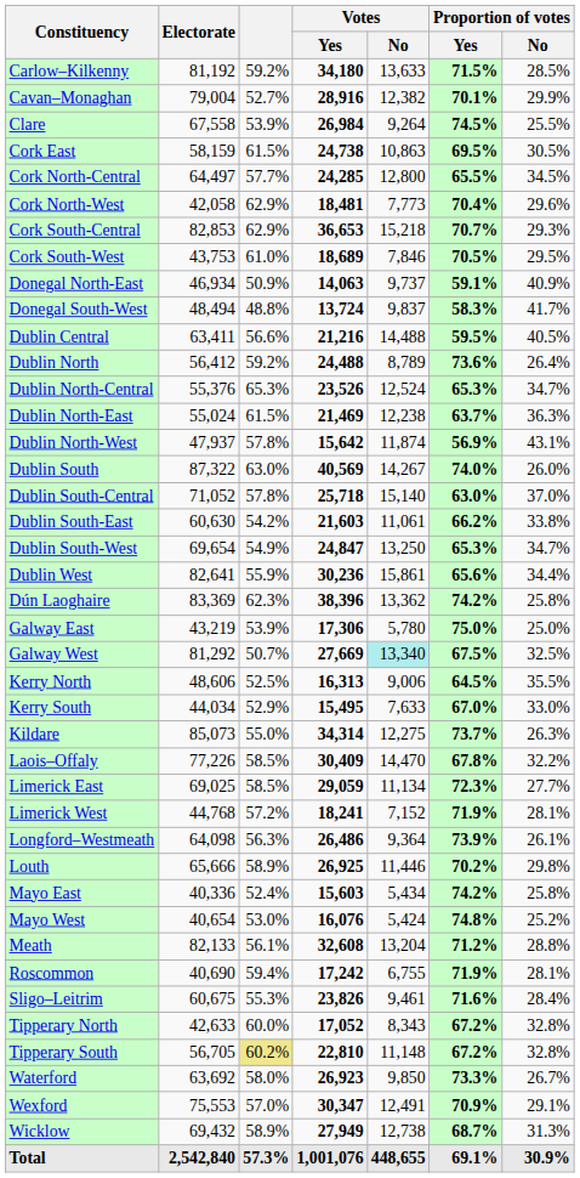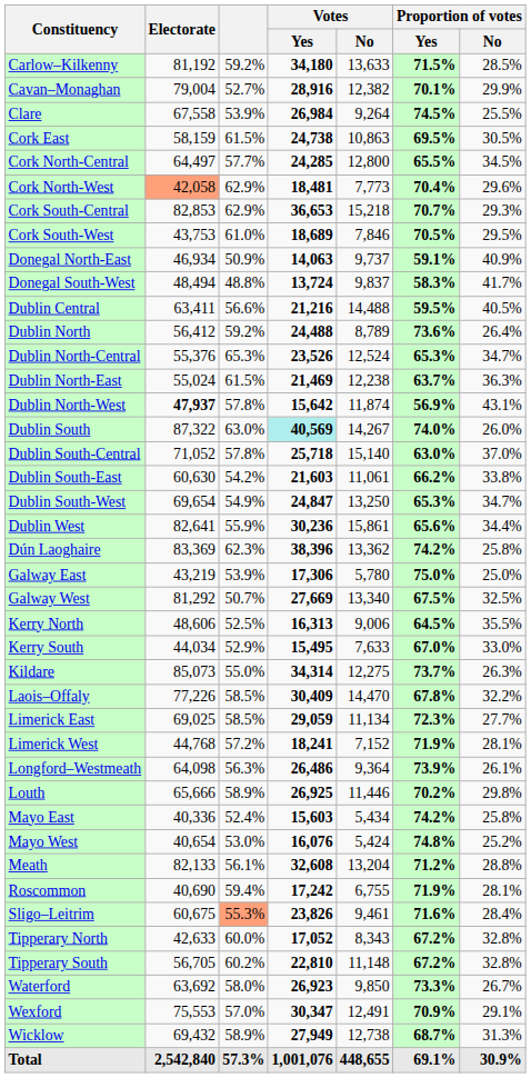Cork North-West | Electorate: no background -> lightsalmon background
Dublin North-West | Electorate: normal -> bold
Dublin South | Votes / Yes: no background -> paleturquoise background
Galway West | Votes / No: paleturquoise background -> no background
Sligo–Leitrim | column 3: no background -> lightsalmon background
Tipperary South | column 3: khaki background -> no background
